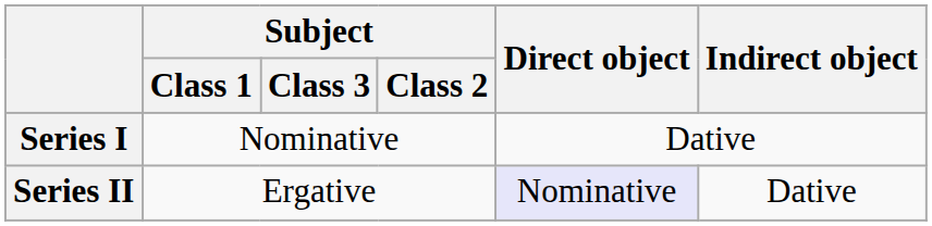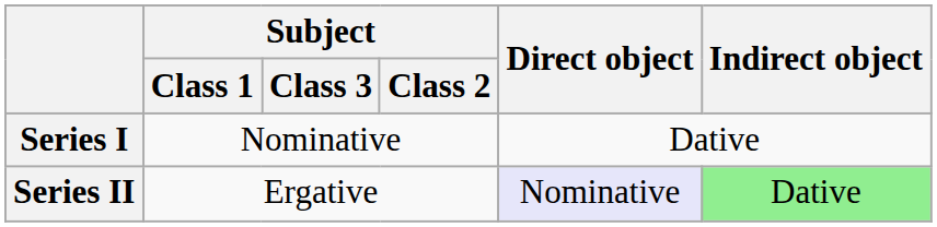Series II | Indirect object: no background -> lightgreen background
